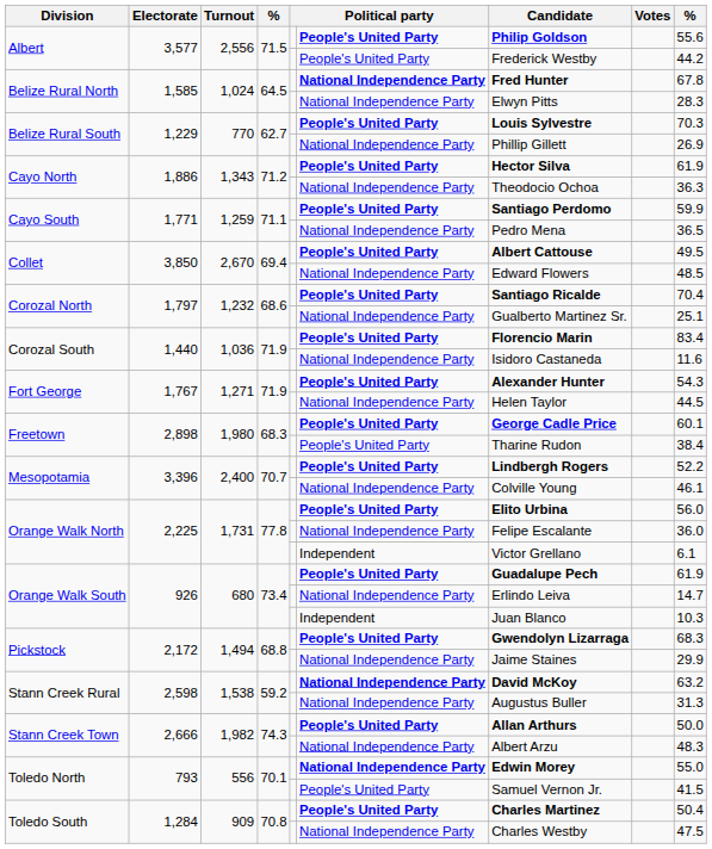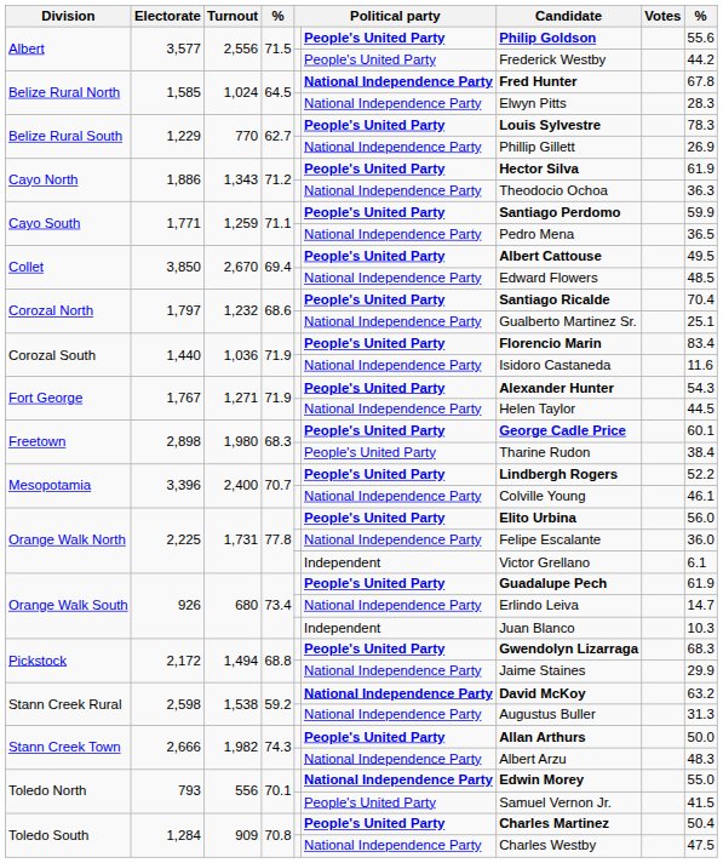row 6 | column 9: 70.3 -> 78.3
